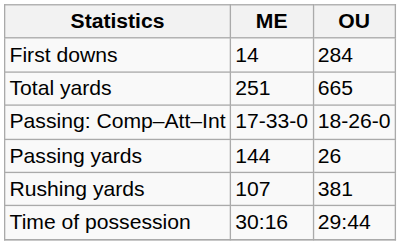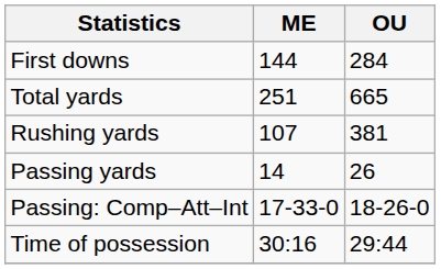First downs | ME: 14 -> 144
rows swapped: Rushing yards <-> Passing: Comp–Att–Int
Passing yards | ME: 144 -> 14
